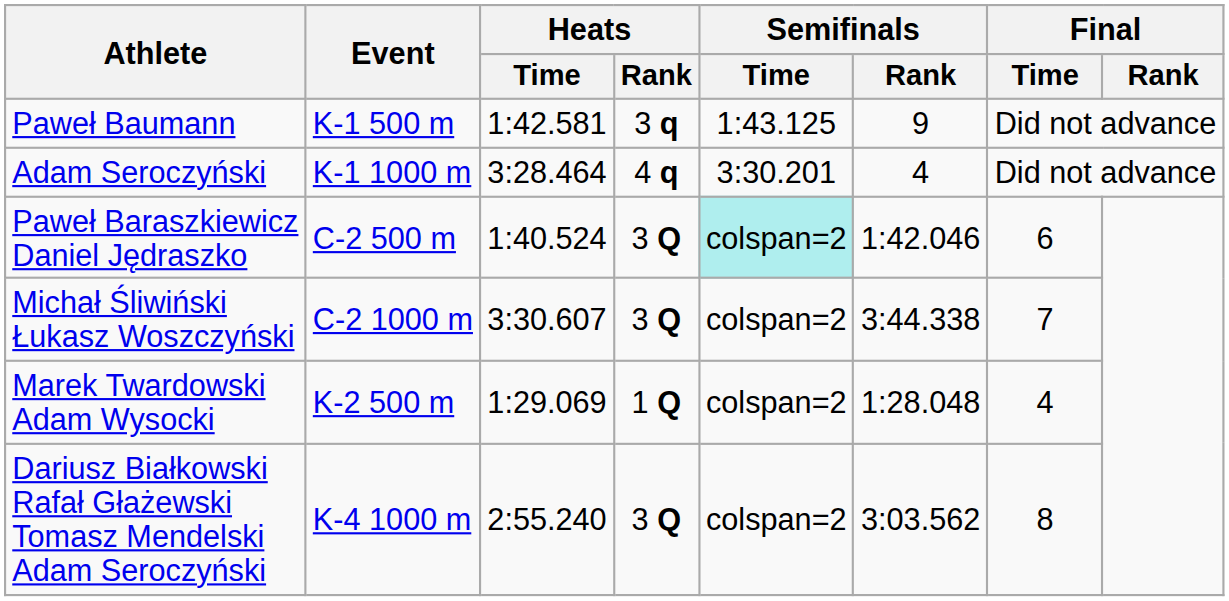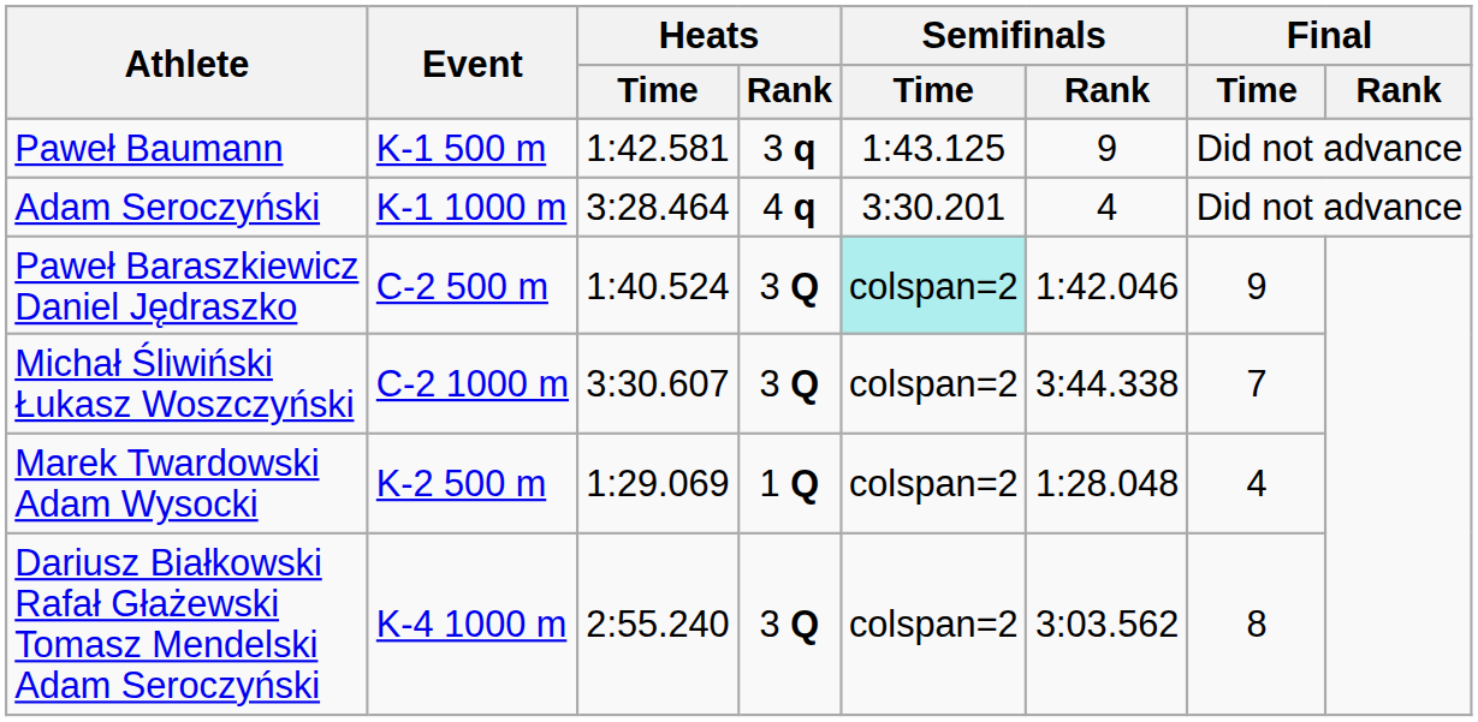Paweł Baraszkiewicz Daniel Jędraszko | Final / Time: 6 -> 9
